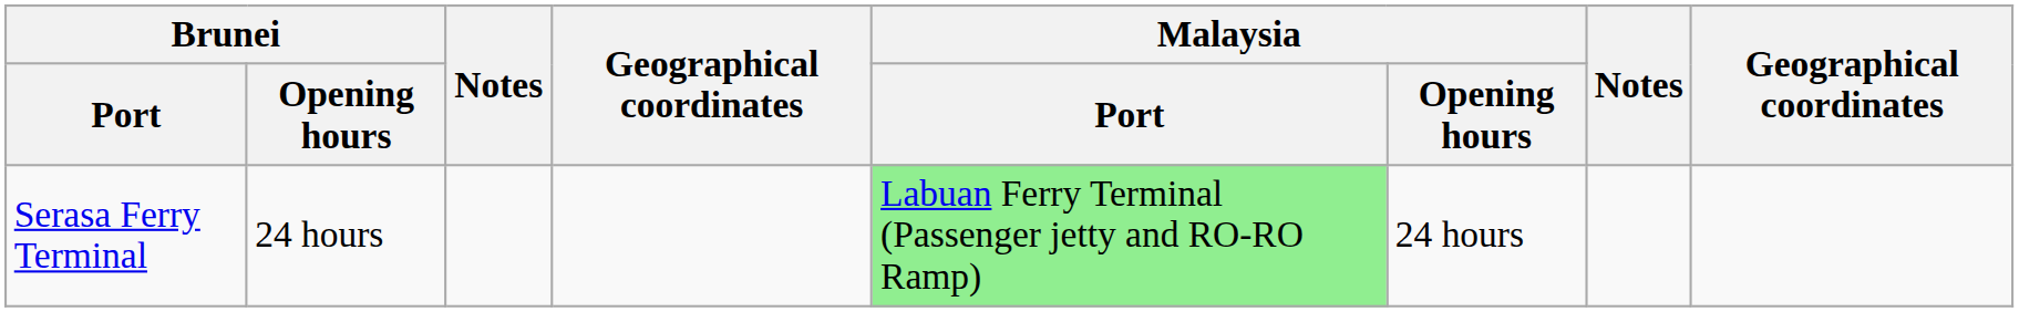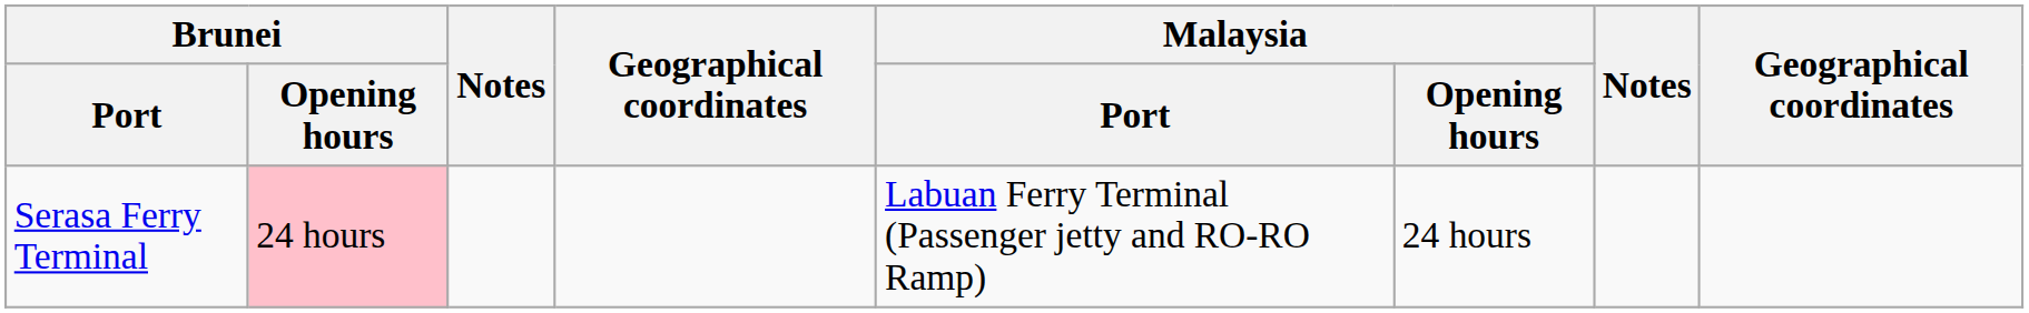Serasa Ferry Terminal | Brunei / Opening hours: no background -> pink background
Serasa Ferry Terminal | Malaysia / Port: lightgreen background -> no background
